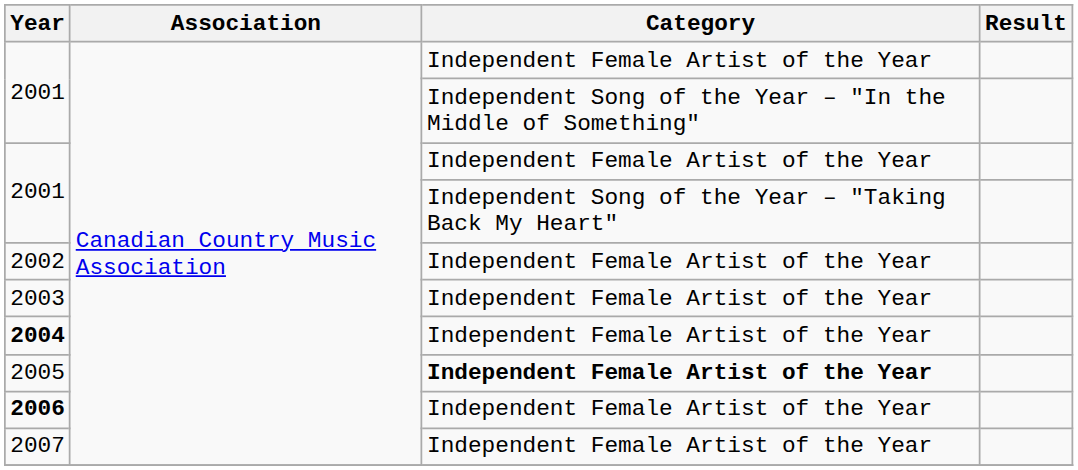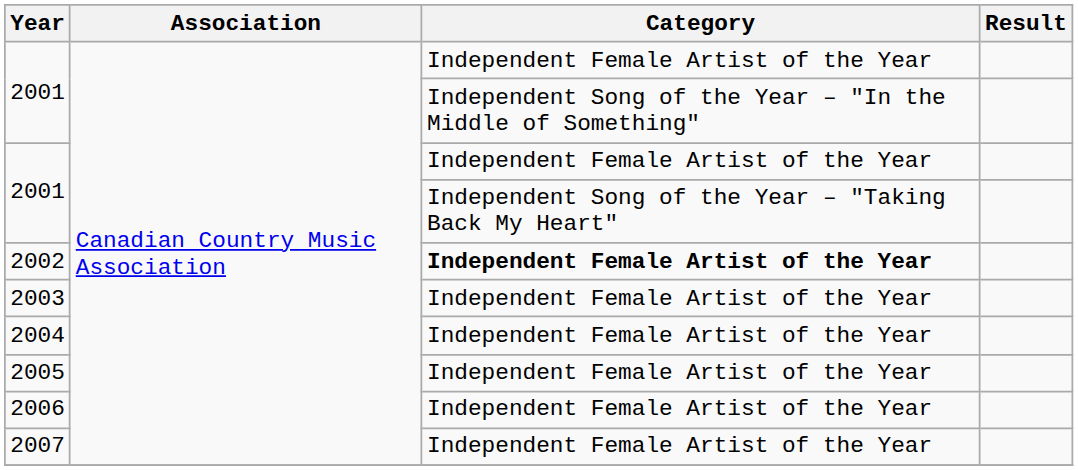2002 | Category: normal -> bold
2004 | Year: bold -> normal
2005 | Category: bold -> normal
2006 | Year: bold -> normal
